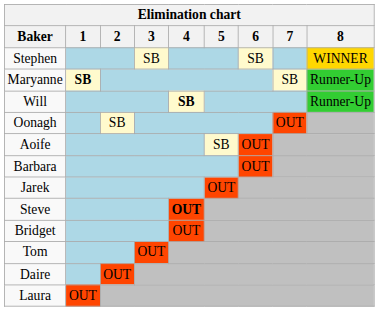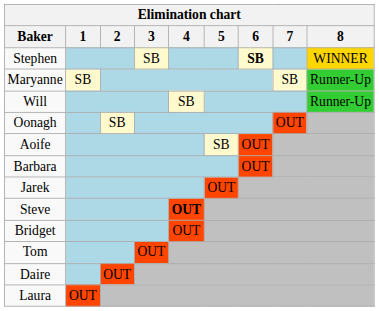Stephen | 6: normal -> bold
Maryanne | 1: bold -> normal
Will | 4: bold -> normal
